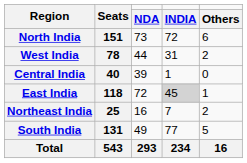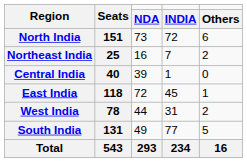rows swapped: West India <-> Northeast India
East India | INDIA: lightgrey background -> no background
